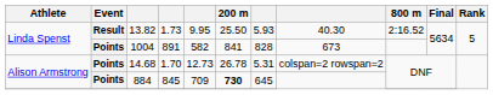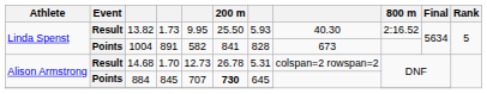14.68 | Event: Points -> Result
884 | column 5: 709 -> 707
